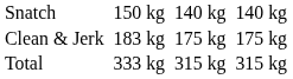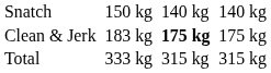Clean & Jerk | column 3: normal -> bold
